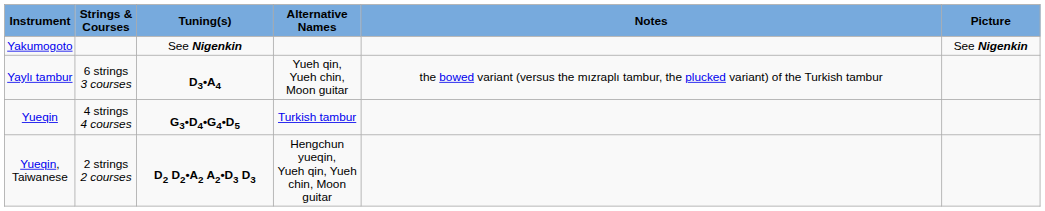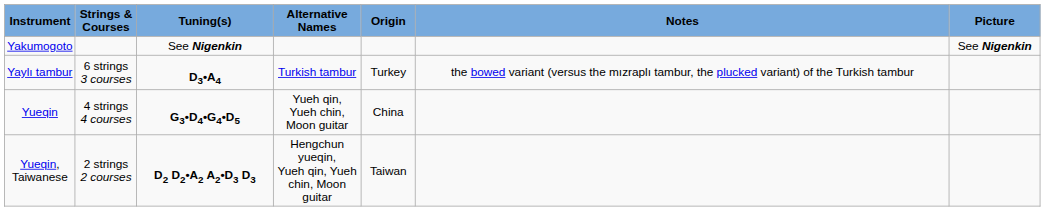+ column: Origin | Turkey | China | Taiwan
Yaylı tambur | Alternative Names: Yueh qin, Yueh chin, Moon guitar -> Turkish tambur
Yueqin | Alternative Names: Turkish tambur -> Yueh qin, Yueh chin, Moon guitar
